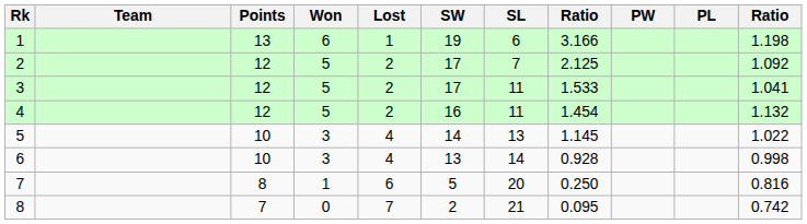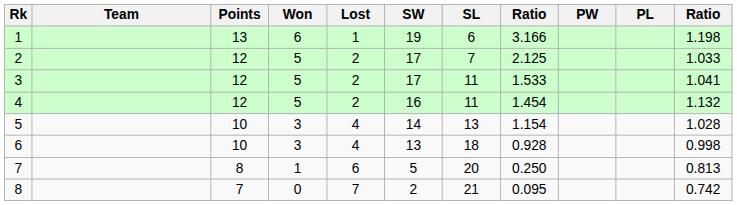row 3 | column 11: 1.092 -> 1.033
row 6 | column 8: 1.145 -> 1.154
row 6 | column 11: 1.022 -> 1.028
row 7 | SL: 14 -> 18
row 8 | column 11: 0.816 -> 0.813
